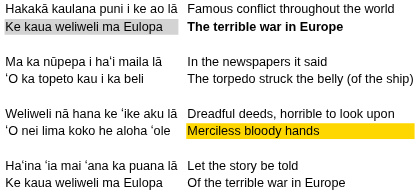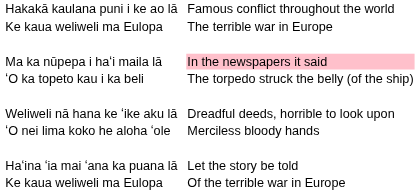The terrible war in Europe | column 1: lightgrey background -> no background
The terrible war in Europe | column 2: bold -> normal
In the newspapers it said | column 2: no background -> pink background
Merciless bloody hands | column 2: gold background -> no background
